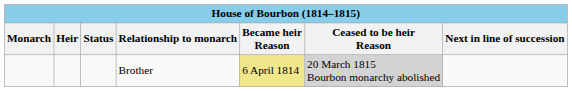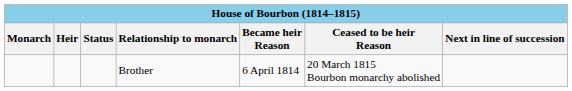Brother | Became heir Reason: khaki background -> no background
Brother | Ceased to be heir Reason: lightgrey background -> no background
